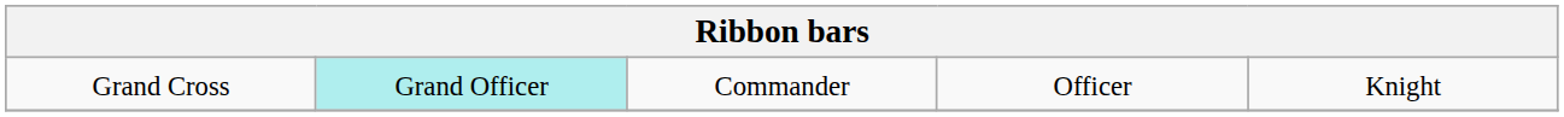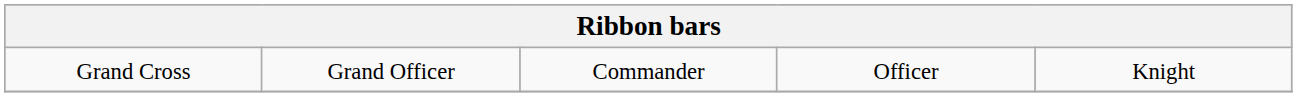Grand Cross | column 2: paleturquoise background -> no background
